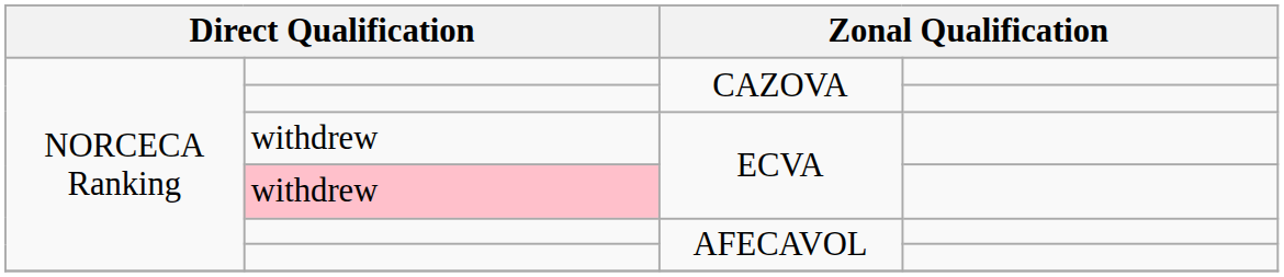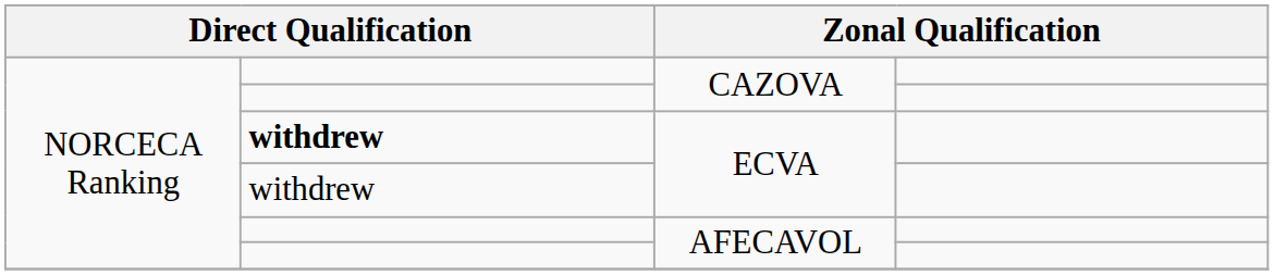row 4 | column 2: normal -> bold
row 5 | column 2: pink background -> no background
